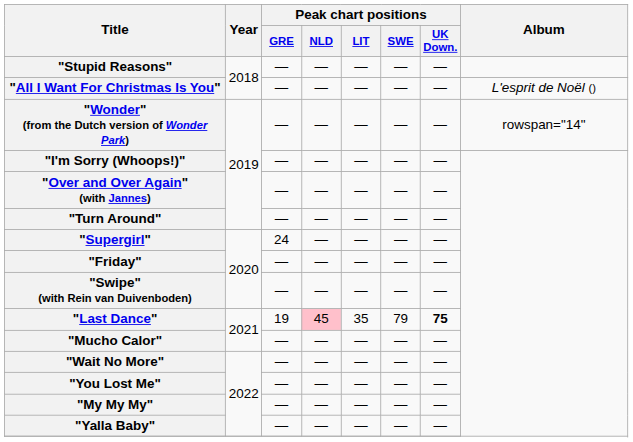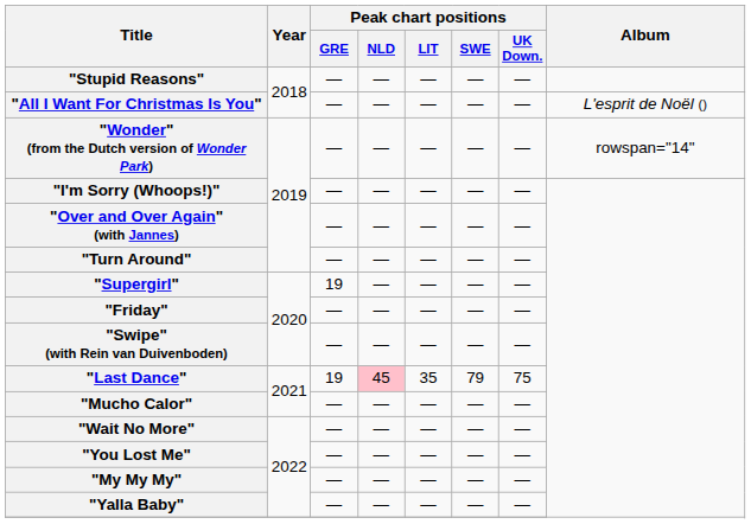"Supergirl" | Peak chart positions / GRE: 24 -> 19
"Last Dance" | Peak chart positions / UK Down.: bold -> normal
